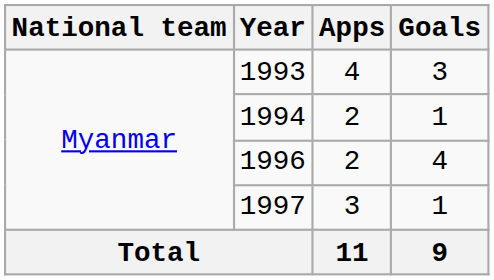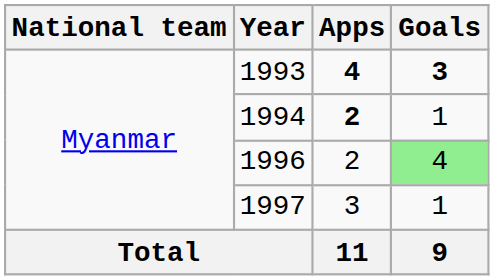1993 | Apps: normal -> bold
1993 | Goals: normal -> bold
1994 | Apps: normal -> bold
1996 | Goals: no background -> lightgreen background
